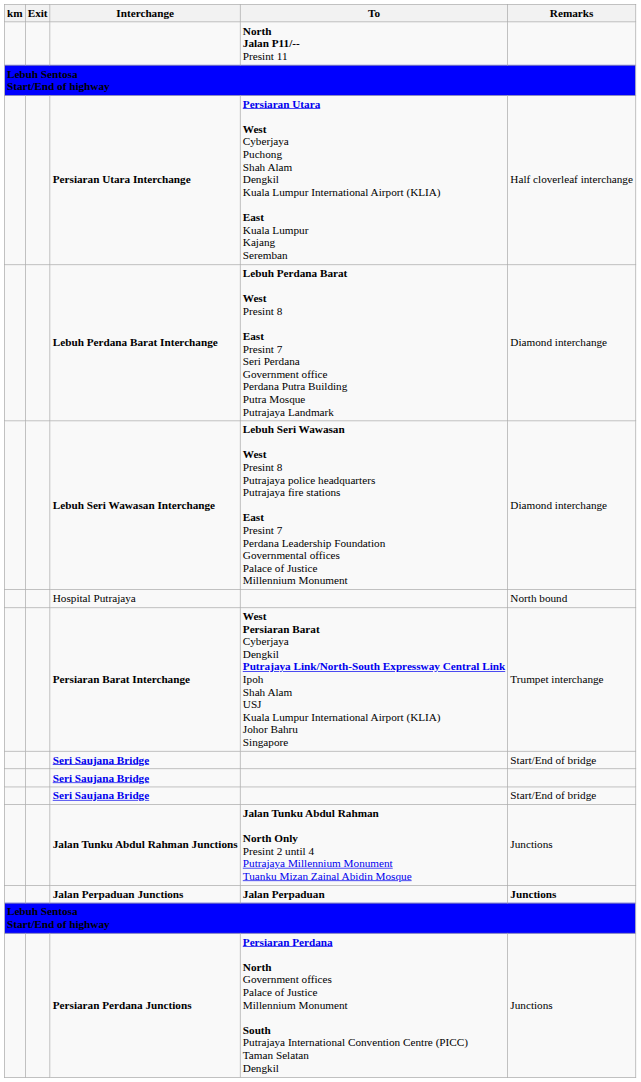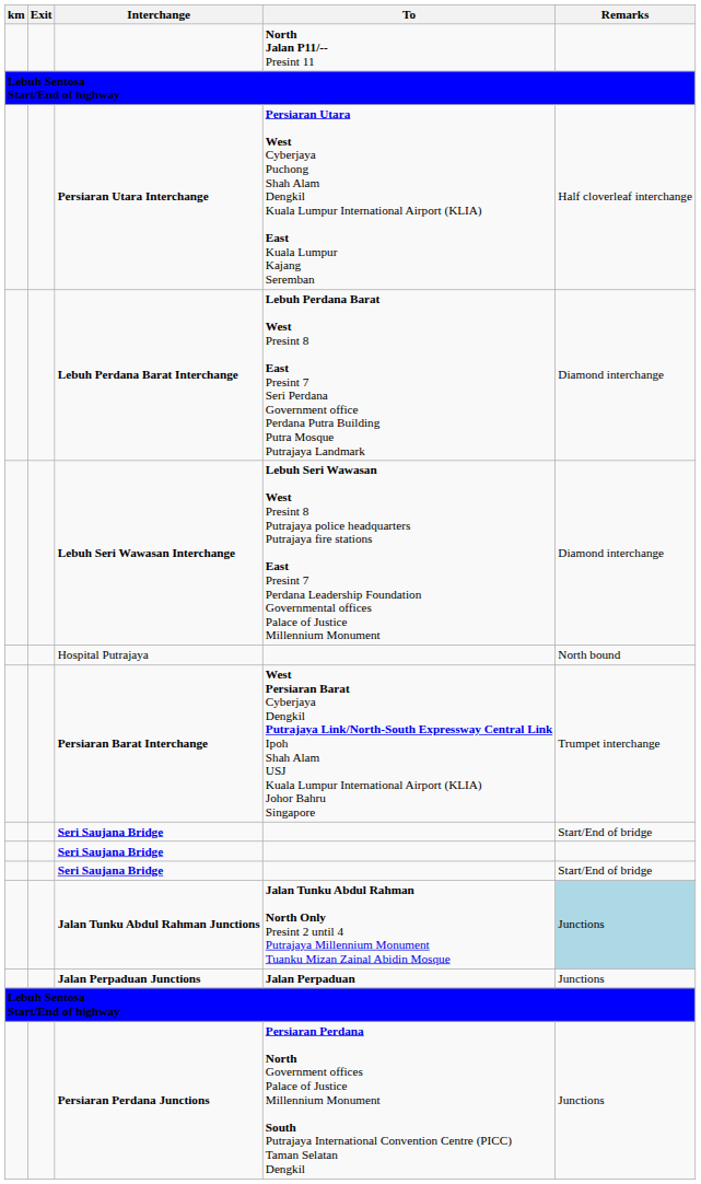Jalan Tunku Abdul Rahman Junctions | Remarks: no background -> lightblue background
Jalan Perpaduan Junctions | Remarks: bold -> normal
